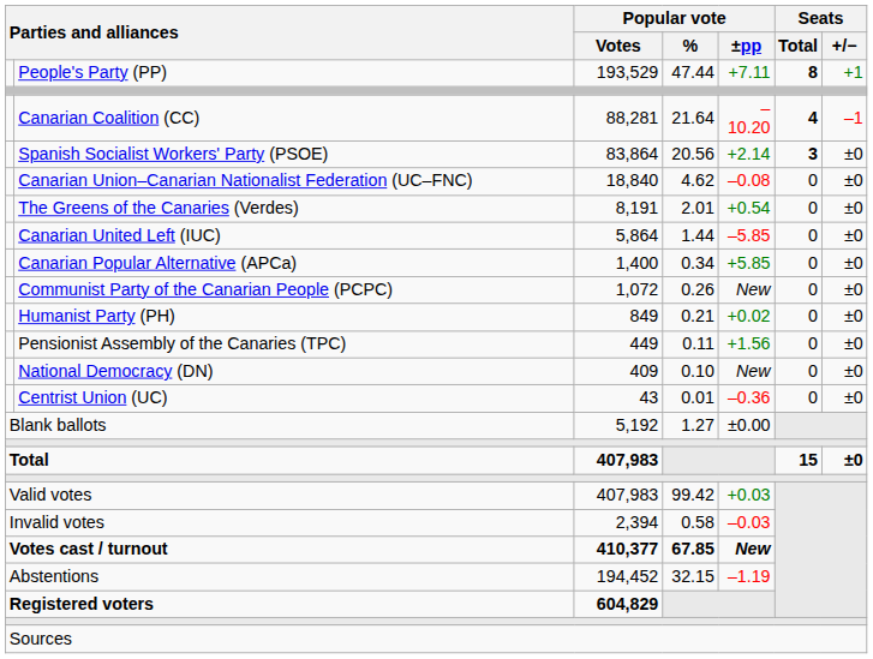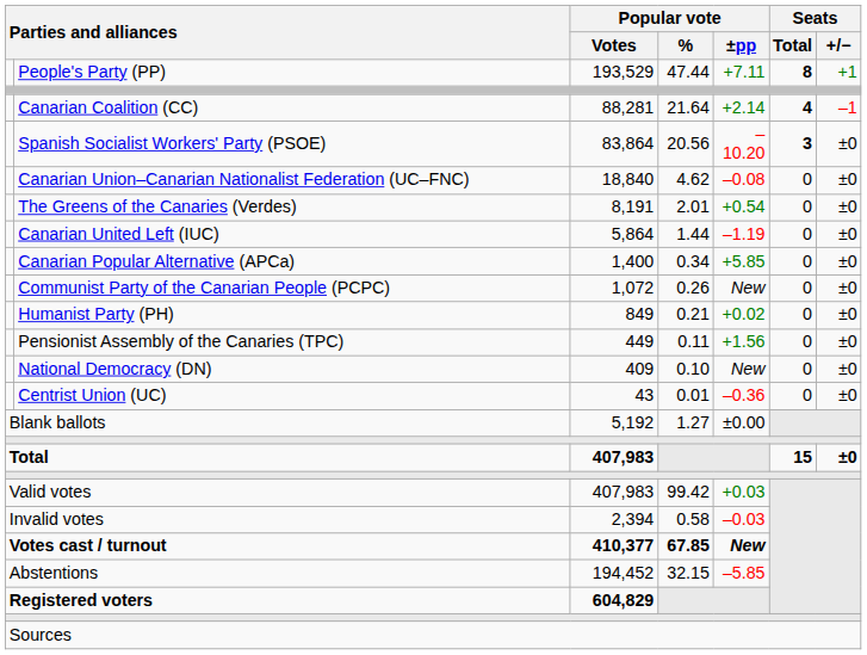Canarian Coalition (CC) | Popular vote / ±pp: –10.20 -> +2.14
Spanish Socialist Workers' Party (PSOE) | Popular vote / ±pp: +2.14 -> –10.20
Canarian United Left (IUC) | Popular vote / ±pp: –5.85 -> –1.19
Abstentions | Popular vote / ±pp: –1.19 -> –5.85
